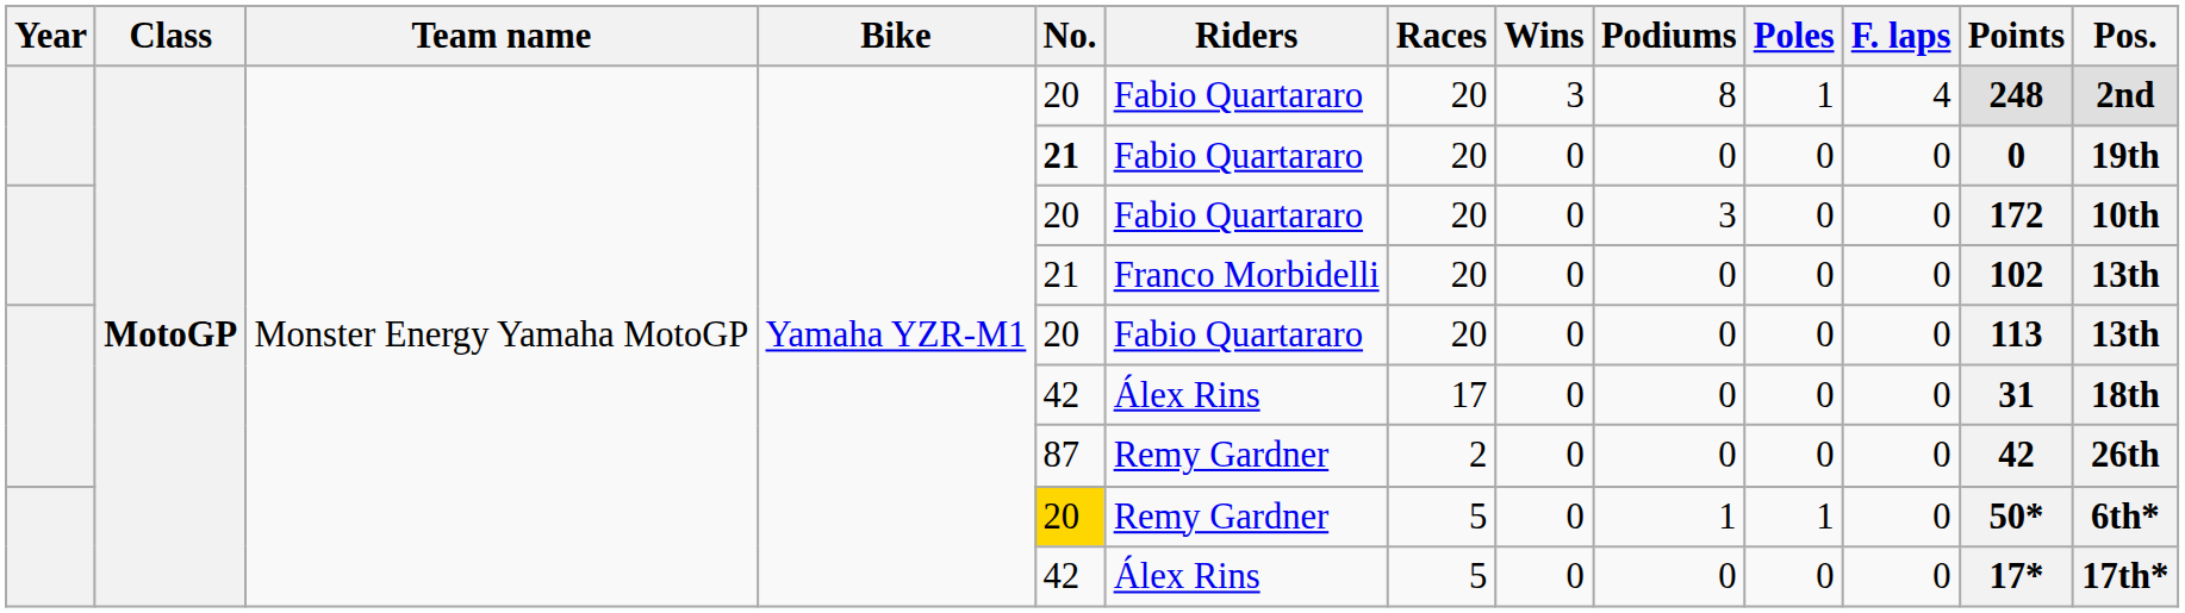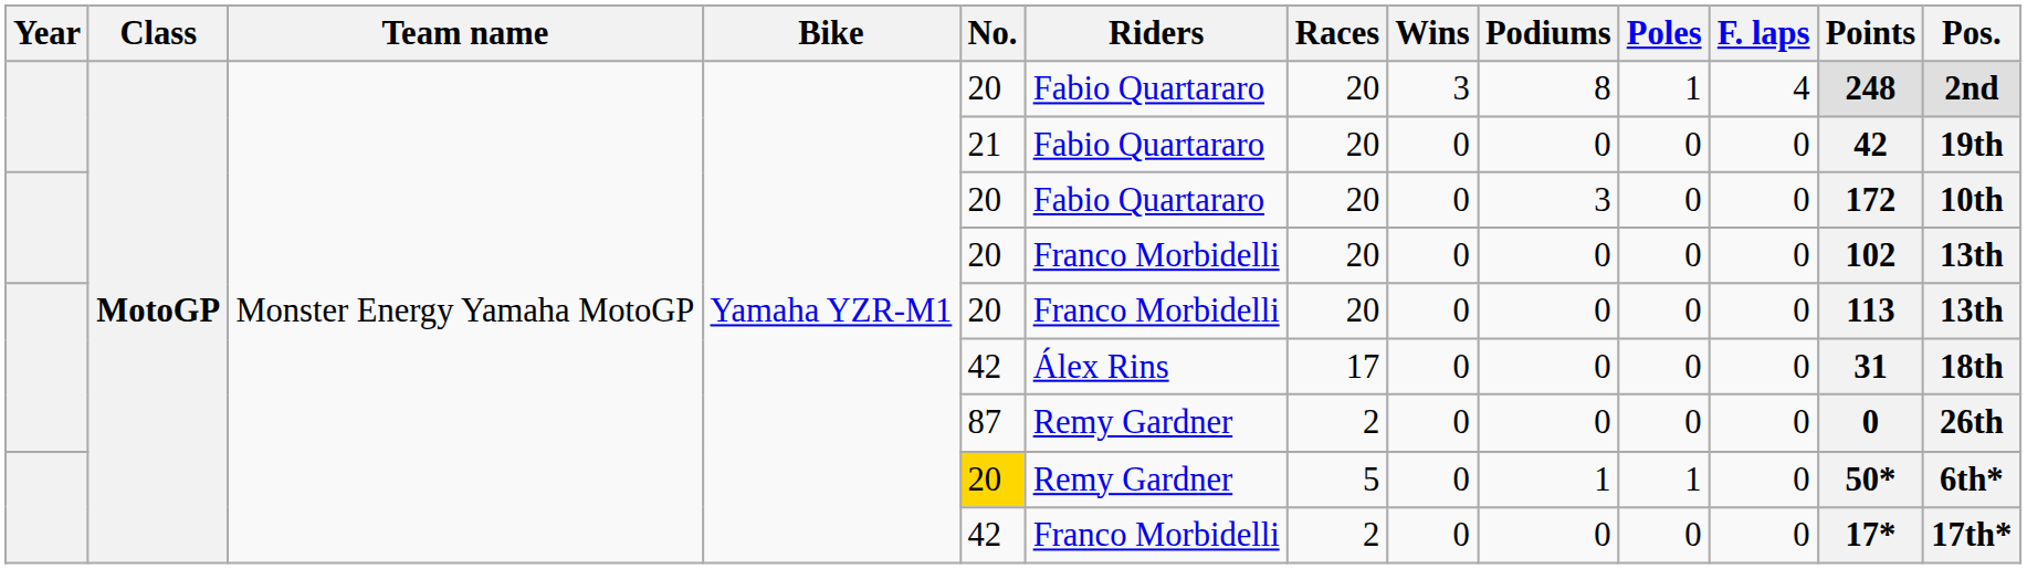row 3 | No.: bold -> normal
row 3 | Points: 0 -> 42
row 5 | No.: 21 -> 20
row 6 | Riders: Fabio Quartararo -> Franco Morbidelli
row 8 | Points: 42 -> 0
row 10 | Riders: Álex Rins -> Franco Morbidelli
row 10 | Races: 5 -> 2
